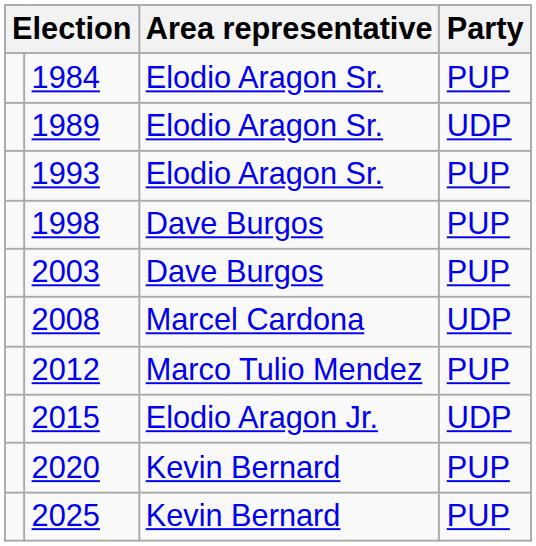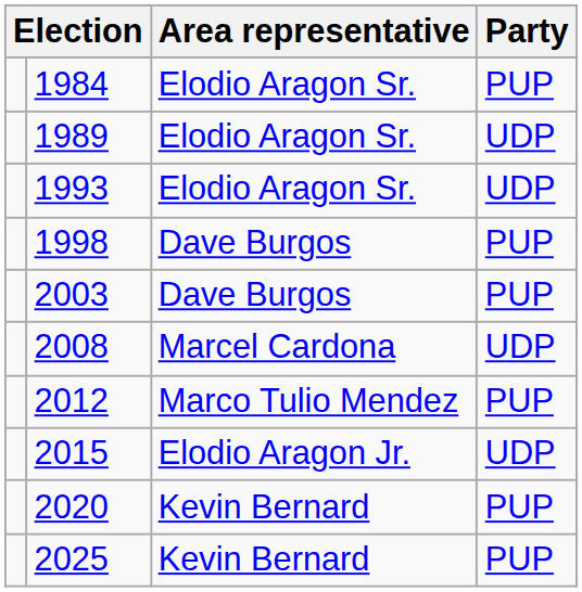1993 | Party: PUP -> UDP
